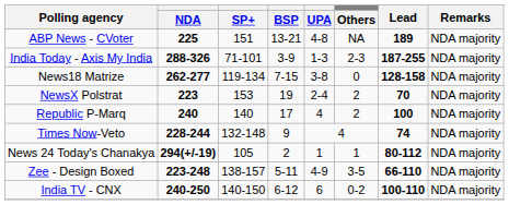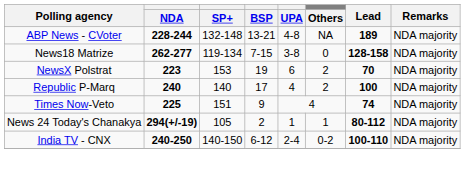ABP News - CVoter | NDA: 225 -> 228-244
ABP News - CVoter | SP+: 151 -> 132-148
- row: India Today - Axis My India | 288-326 | 71-101 | 3-9 | 1-3 | 2-3 | 187-255 | NDA majority
NewsX Polstrat | UPA: 2-4 -> 6
Times Now-Veto | NDA: 228-244 -> 225
Times Now-Veto | SP+: 132-148 -> 151
- row: Zee - Design Boxed | 223-248 | 138-157 | 5-11 | 4-9 | 3-5 | 66-110 | NDA majority
India TV - CNX | UPA: 6 -> 2-4
